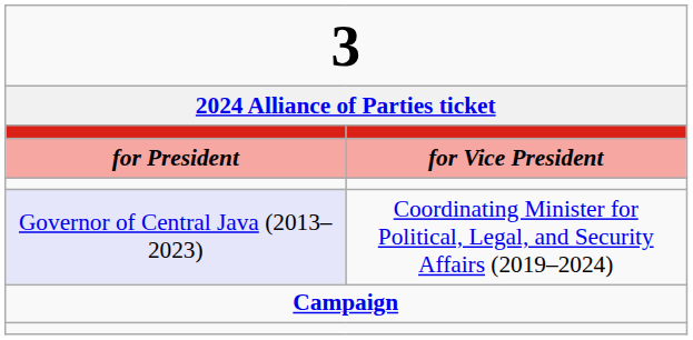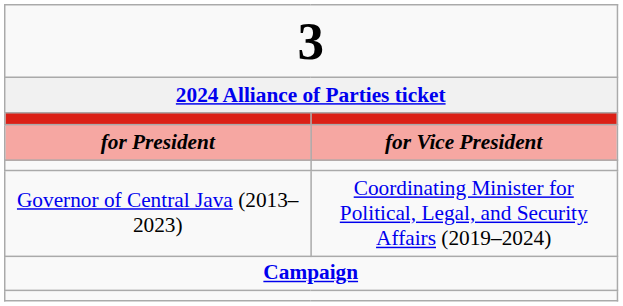row 6 | column 1: lavender background -> no background
